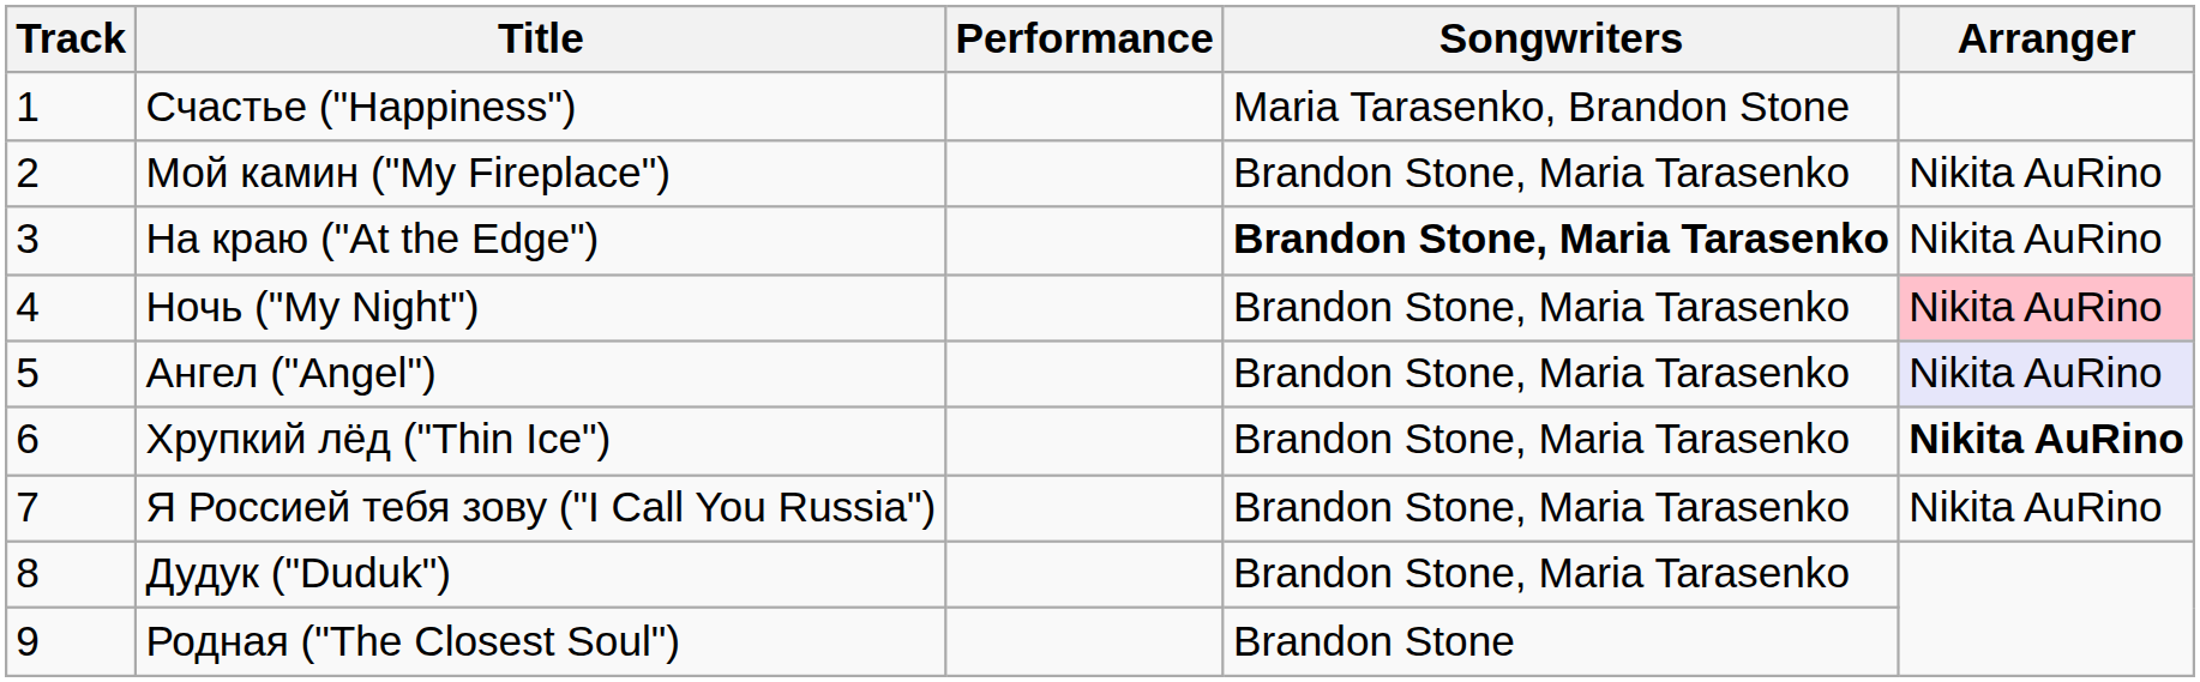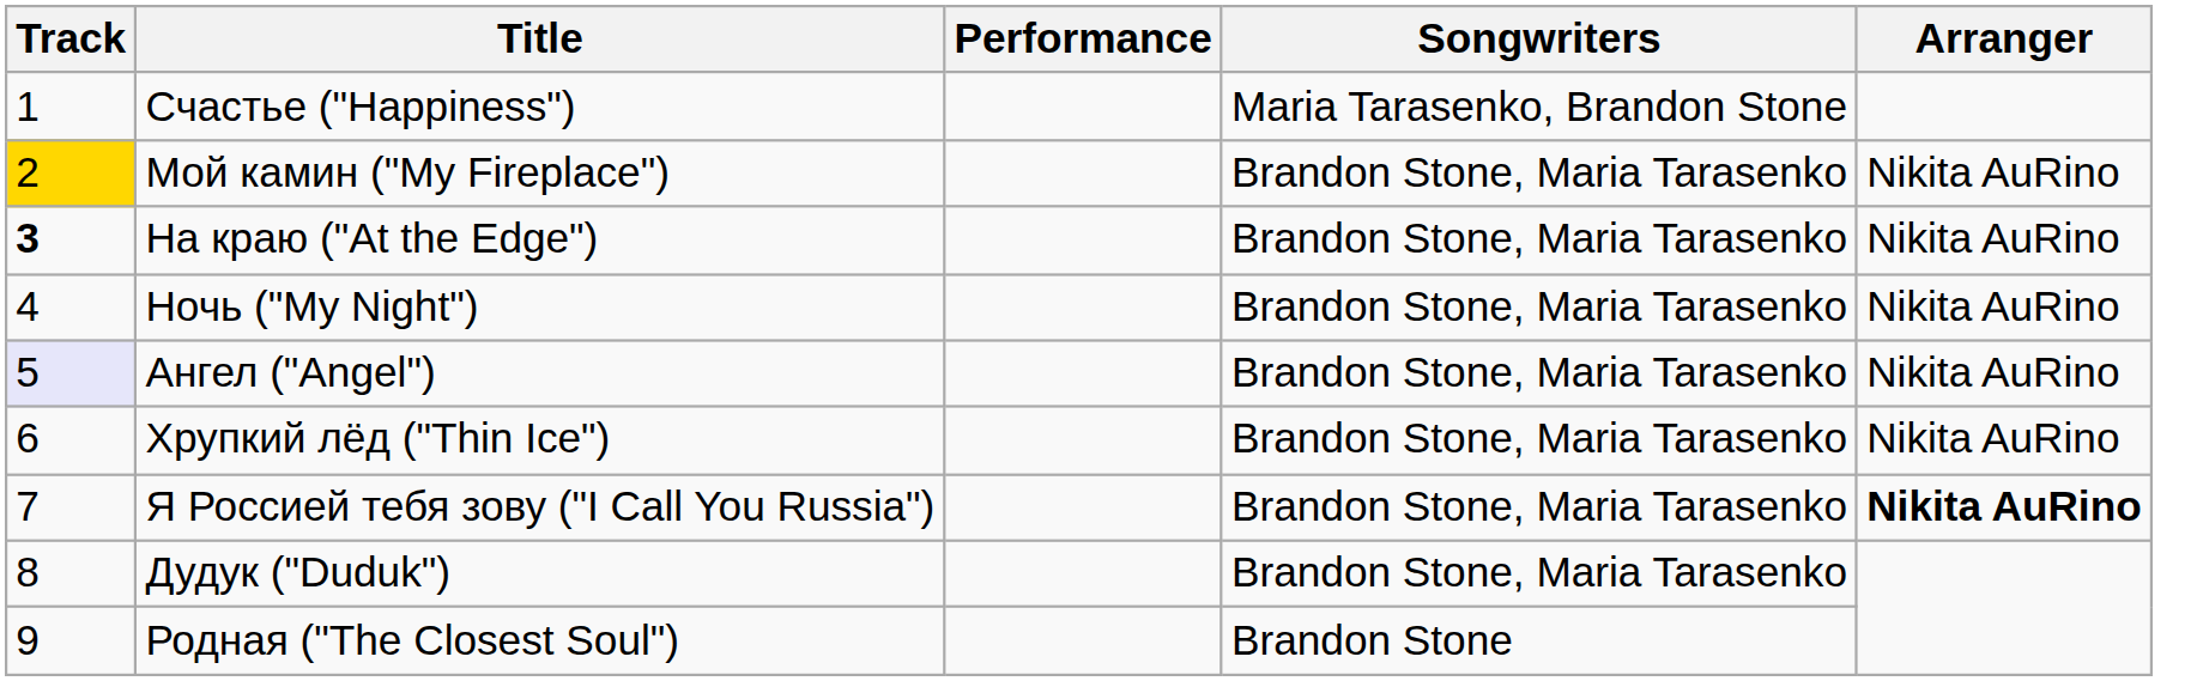Мой камин ("My Fireplace") | Track: no background -> gold background
На краю ("At the Edge") | Track: normal -> bold
На краю ("At the Edge") | Songwriters: bold -> normal
Ночь ("My Night") | Arranger: pink background -> no background
Ангел ("Angel") | Track: no background -> lavender background
Ангел ("Angel") | Arranger: lavender background -> no background
Хрупкий лёд ("Thin Ice") | Arranger: bold -> normal
Я Россией тебя зову ("I Call You Russia") | Arranger: normal -> bold
